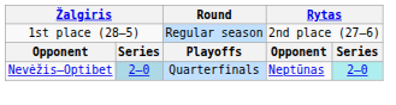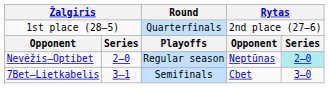1st place (28–5) | Round: Regular season -> Quarterfinals
Nevėžis–Optibet | column 2: lightblue background -> no background
Nevėžis–Optibet | Round: Quarterfinals -> Regular season
+ row: 7Bet–Lietkabelis | 3–1 | Semifinals | Cbet | 3–0
